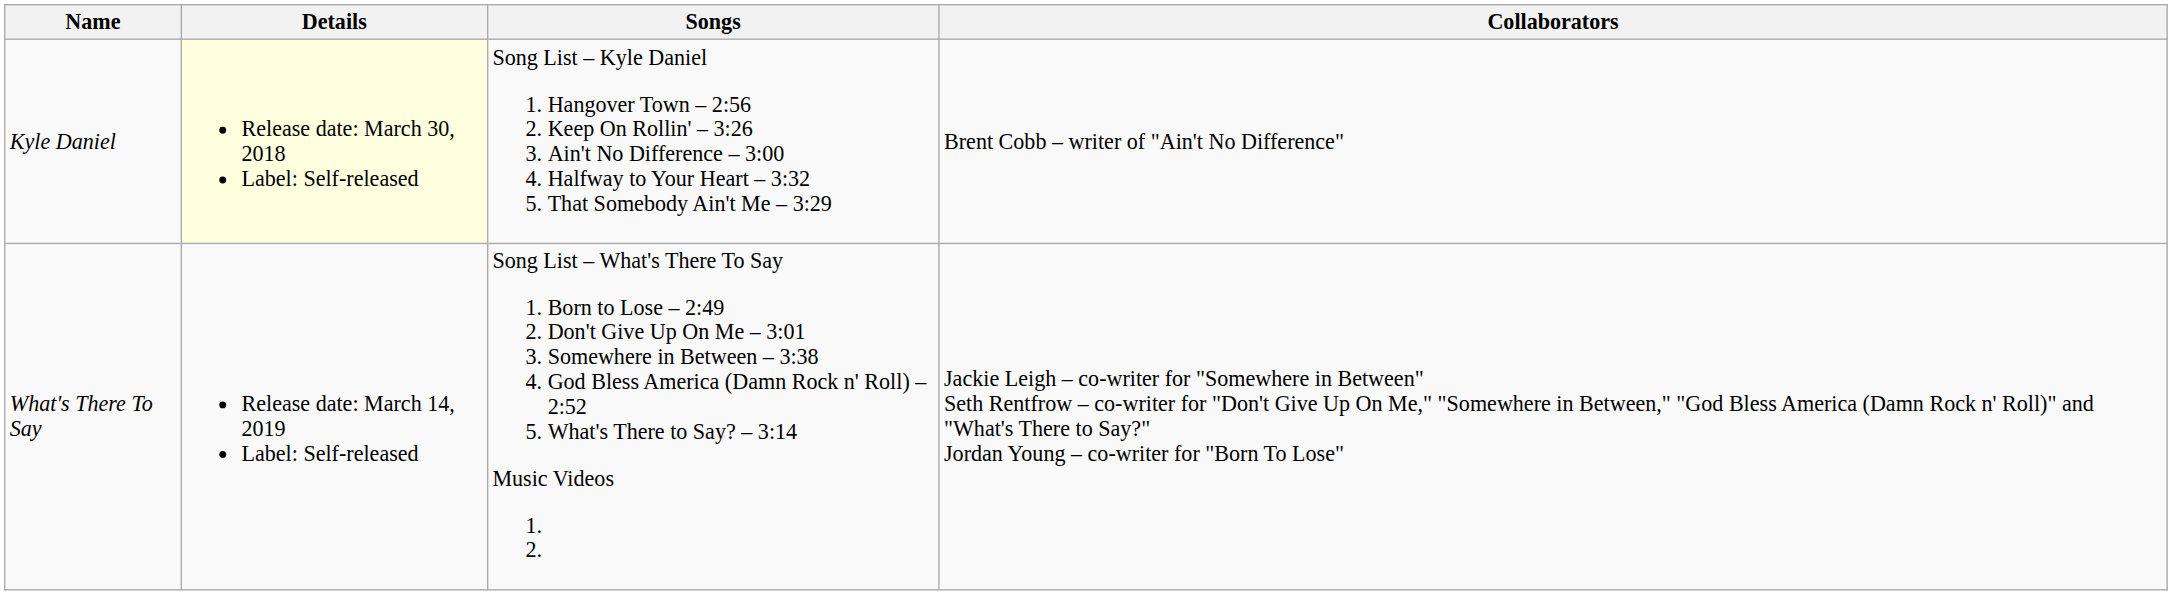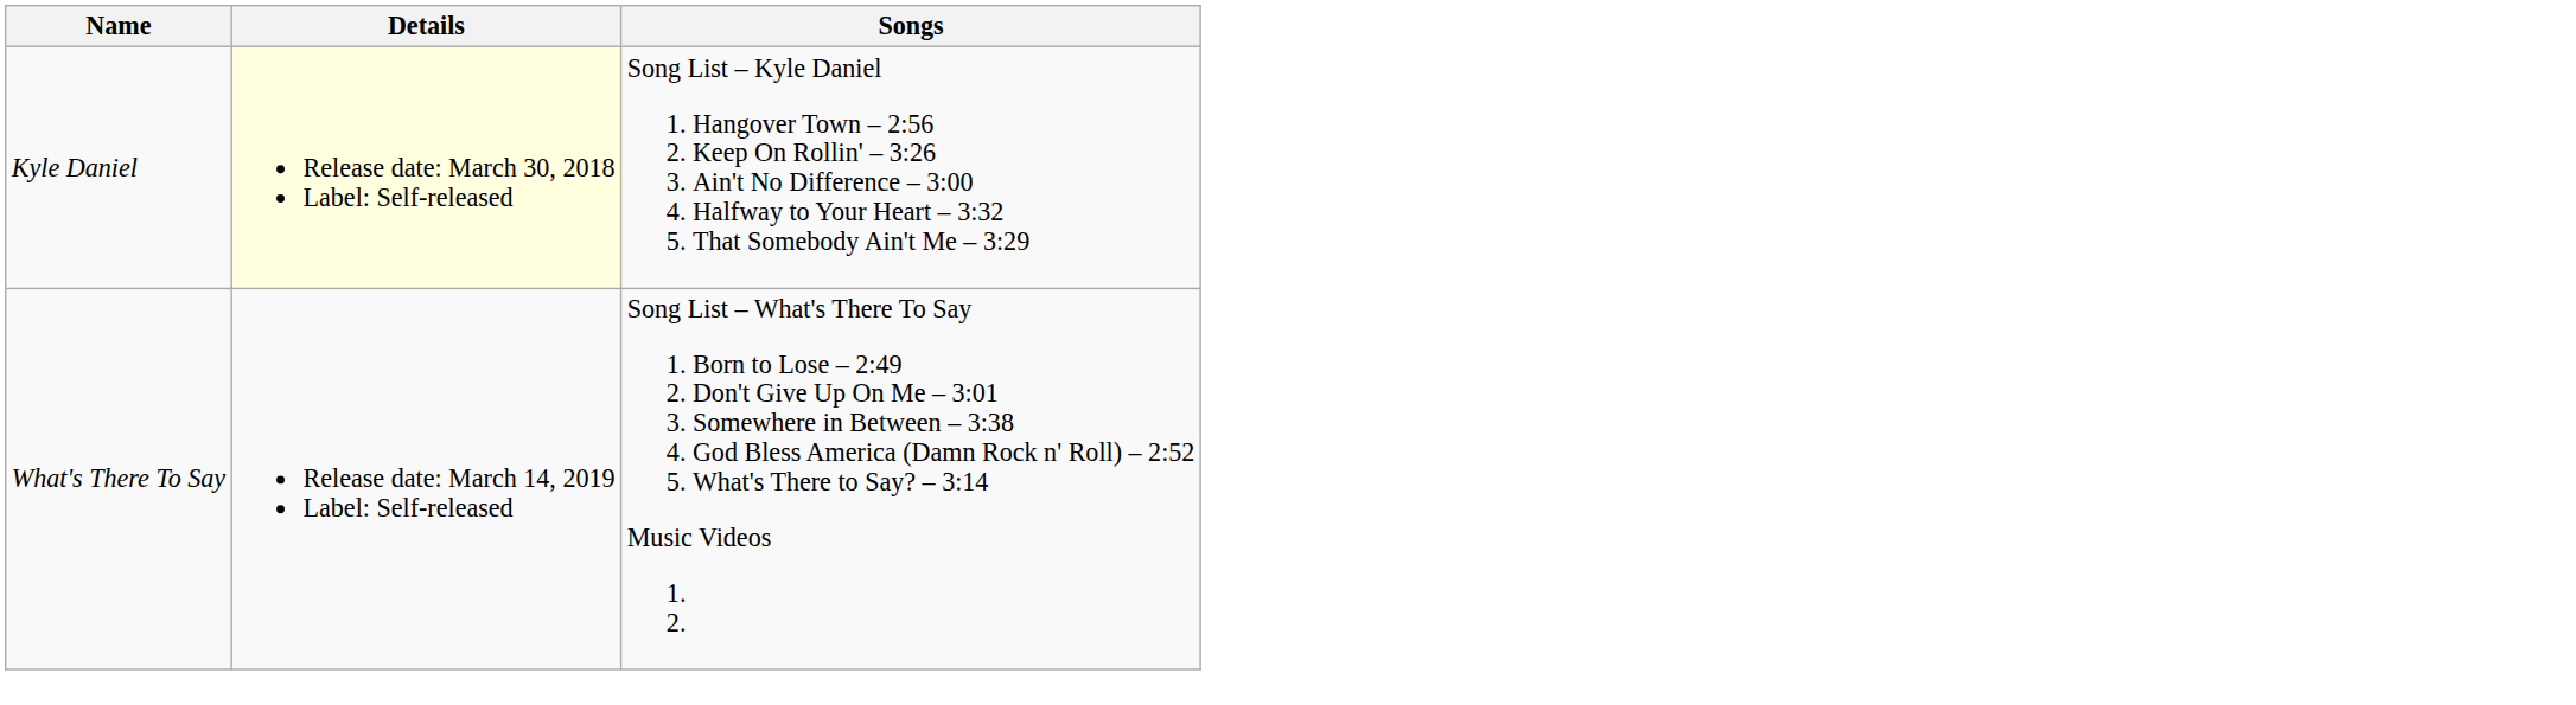- column: Collaborators | Brent Cobb – writer of "Ain't No Difference" | Jackie Leigh – co-writer for "Somewhere in Between" Seth Rentfrow – co-writer for "Don't Give Up On Me," "Somewhere in Between," "God Bless America (Damn Rock n' Roll)" and "What's There to Say?" Jordan Young – co-writer for "Born To Lose"
